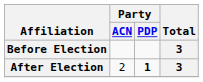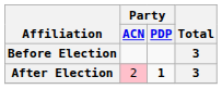After Election | Party / ACN: no background -> pink background
